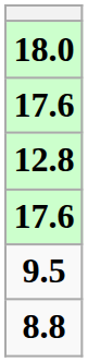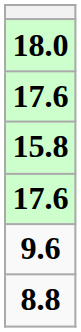row 4 | column 1: 12.8 -> 15.8
row 6 | column 1: 9.5 -> 9.6
